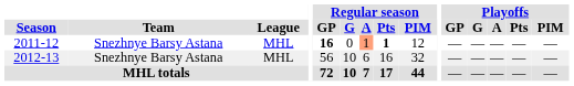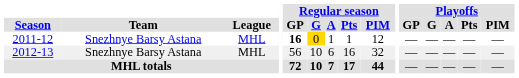2011-12 | Regular season / G: no background -> gold background
2011-12 | Regular season / A: lightsalmon background -> no background
2011-12 | Regular season / Pts: bold -> normal
